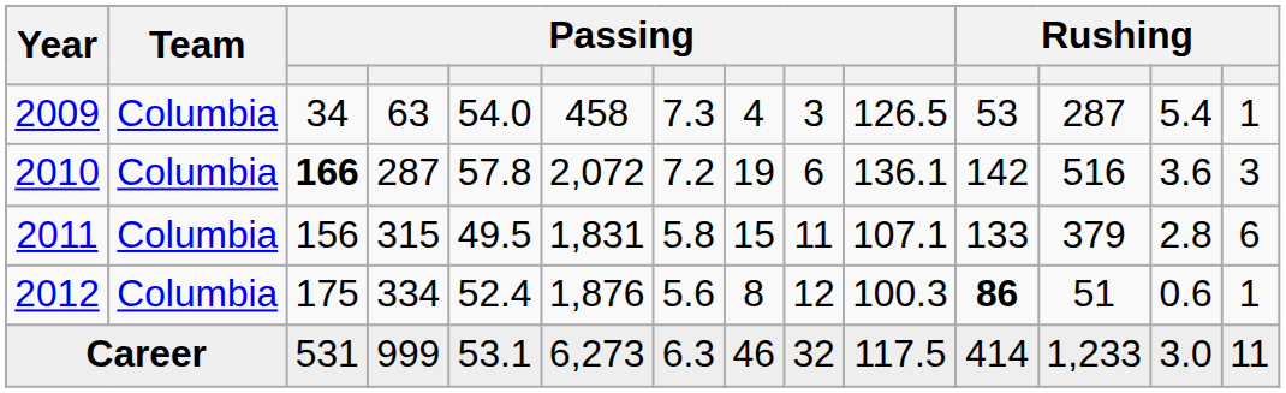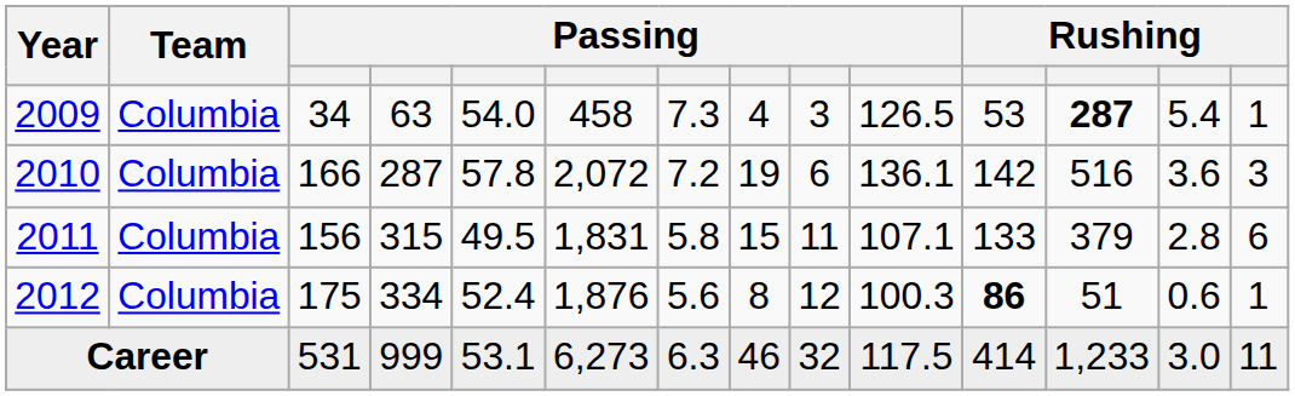2009 | column 12: normal -> bold
2010 | column 3: bold -> normal
